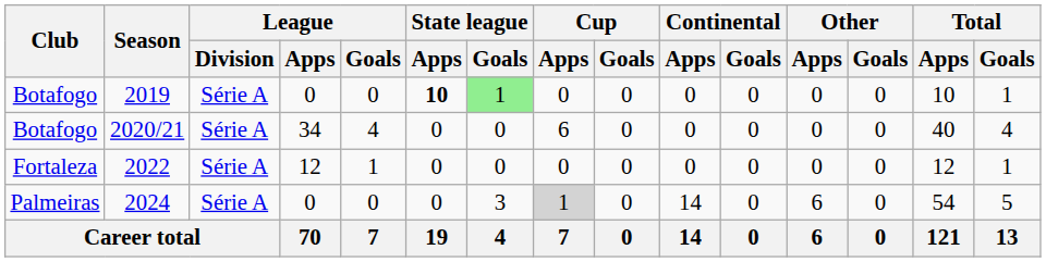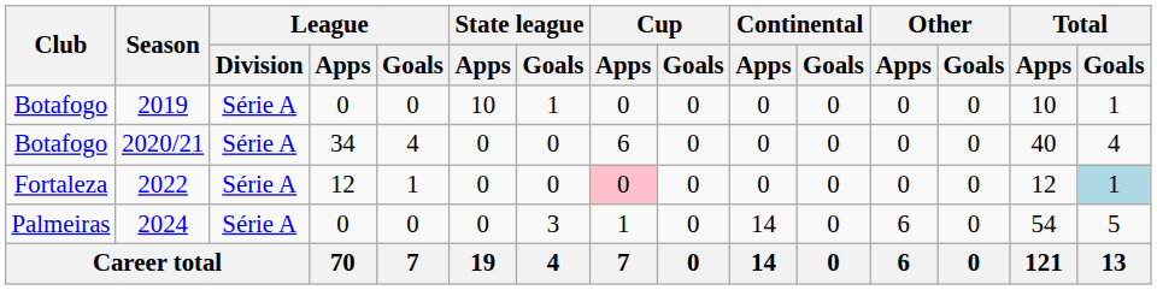2019 | State league / Apps: bold -> normal
2019 | State league / Goals: lightgreen background -> no background
2022 | Cup / Apps: no background -> pink background
2022 | Total / Goals: no background -> lightblue background
2024 | Cup / Apps: lightgrey background -> no background
